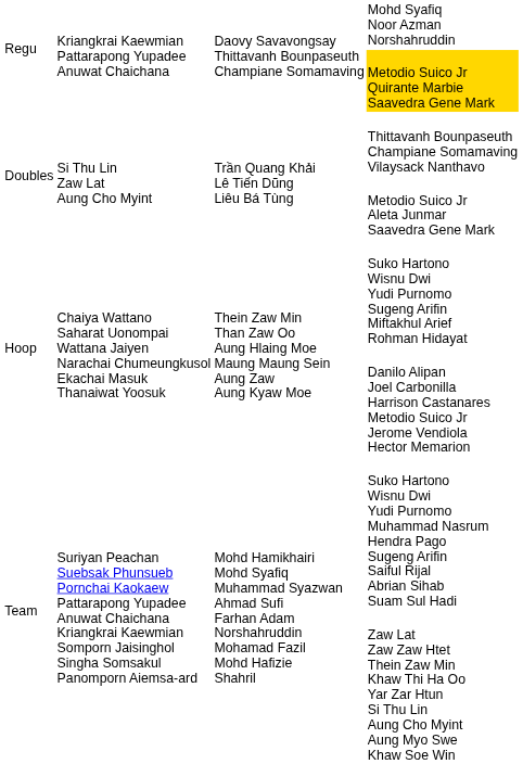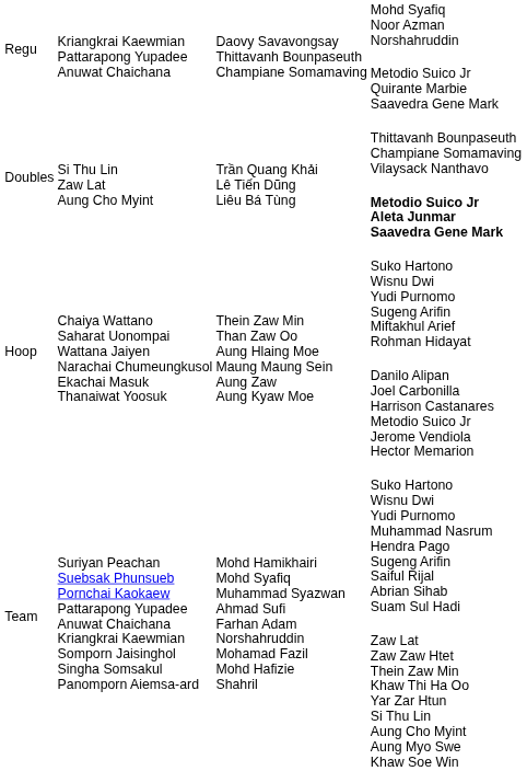Metodio Suico Jr Quirante Marbie Saavedra Gene Mark | column 4: gold background -> no background
Metodio Suico Jr Aleta Junmar Saavedra Gene Mark | column 4: normal -> bold
